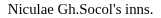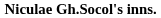Niculae Gh.Socol's inns. | column 1: normal -> bold
